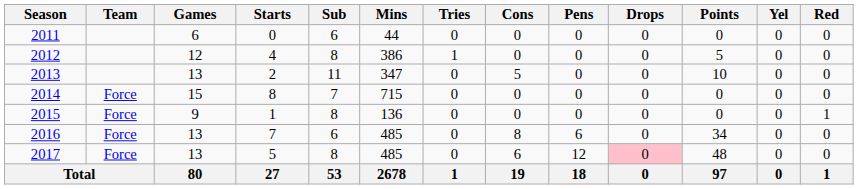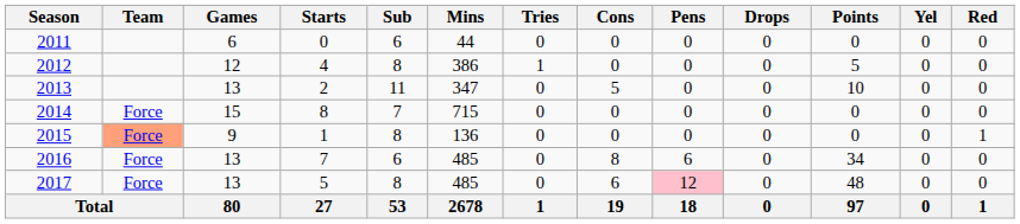2015 | Team: no background -> lightsalmon background
2017 | Pens: no background -> pink background
2017 | Drops: pink background -> no background
